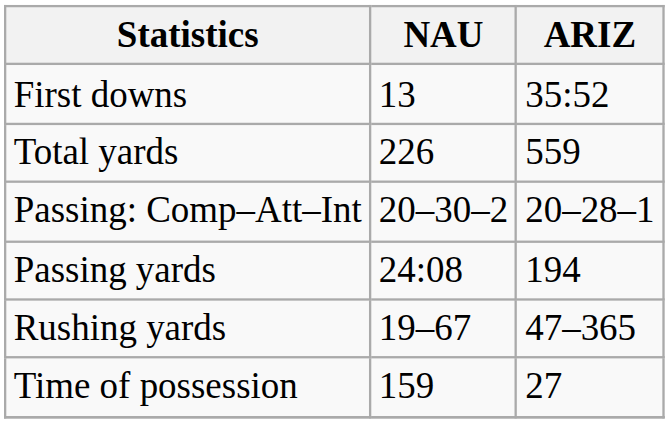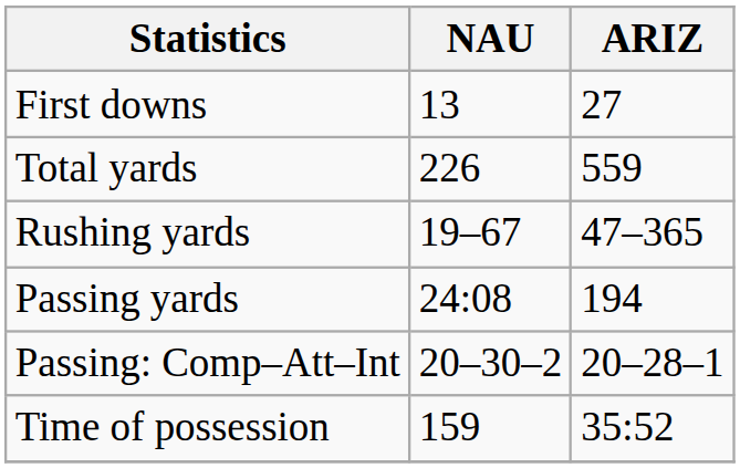First downs | ARIZ: 35:52 -> 27
rows swapped: Rushing yards <-> Passing: Comp–Att–Int
Time of possession | ARIZ: 27 -> 35:52
